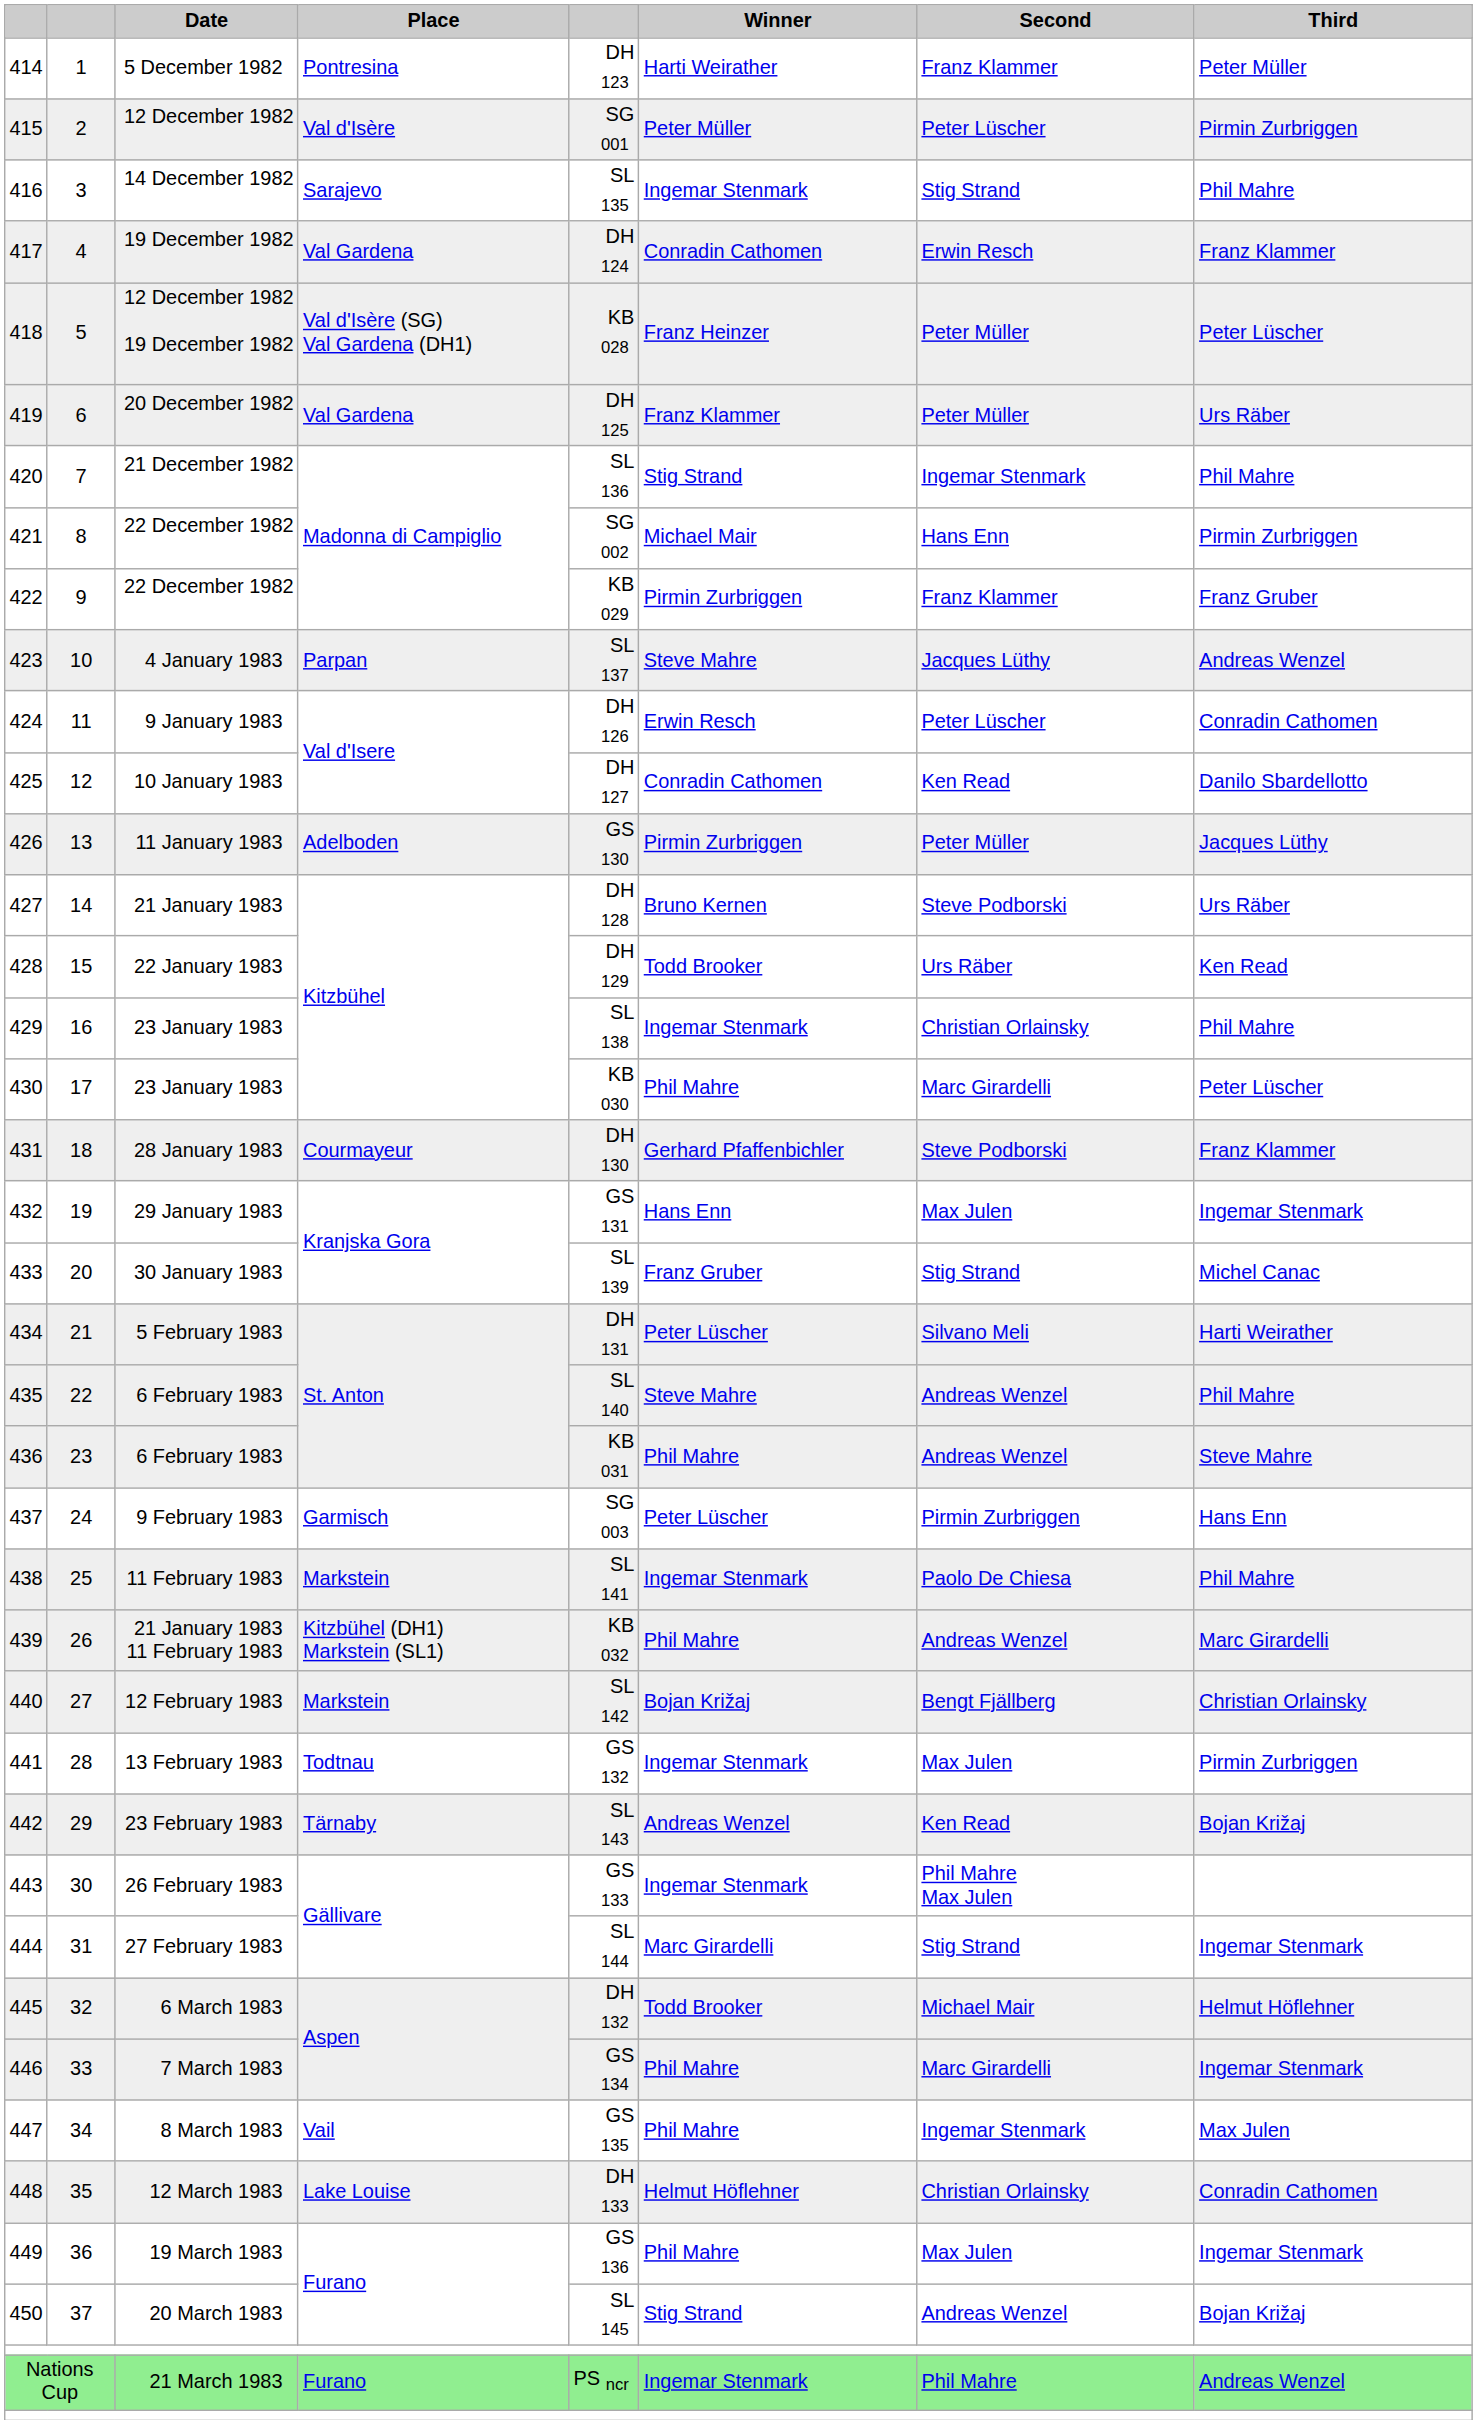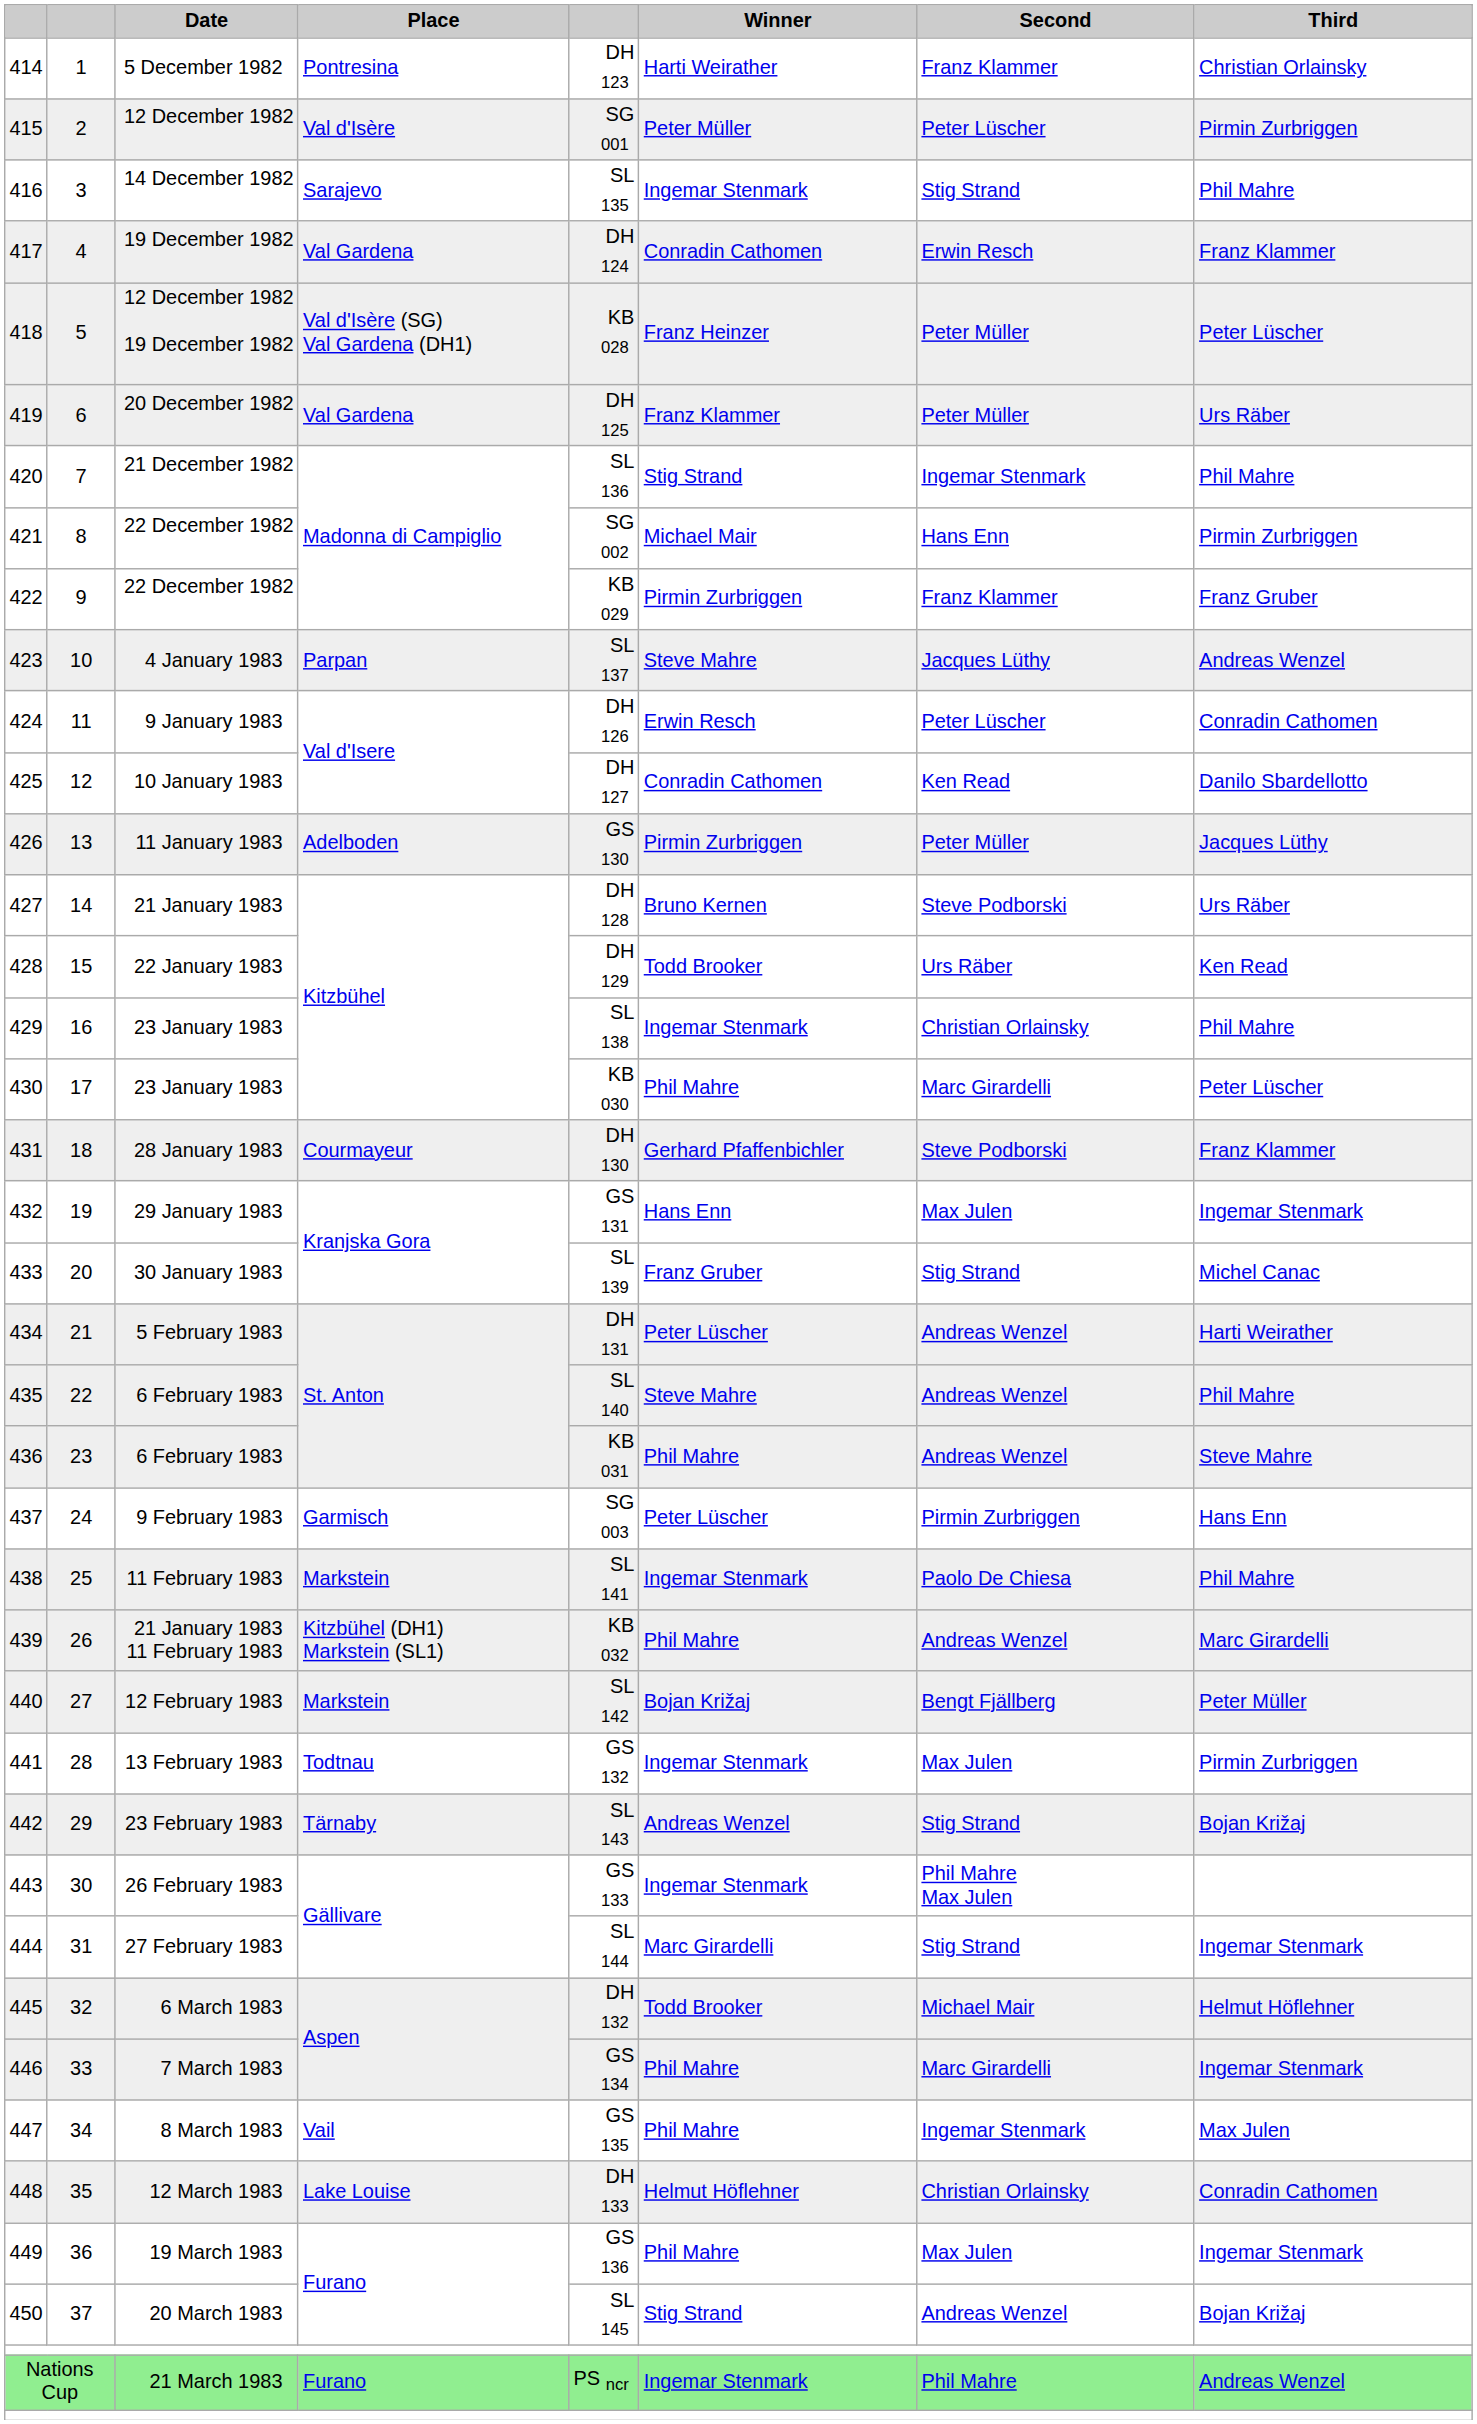5 December 1982 | Third: Peter Müller -> Christian Orlainsky
5 February 1983 | Second: Silvano Meli -> Andreas Wenzel
12 February 1983 | Third: Christian Orlainsky -> Peter Müller
23 February 1983 | Second: Ken Read -> Stig Strand
